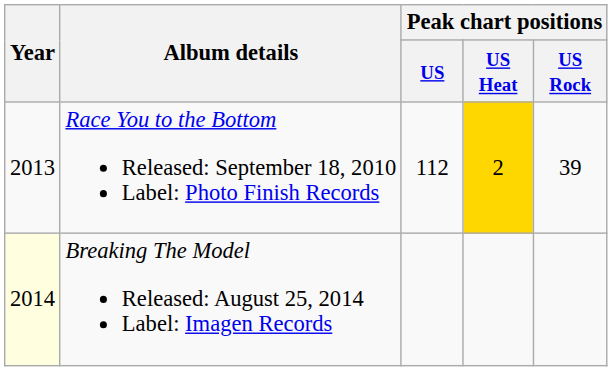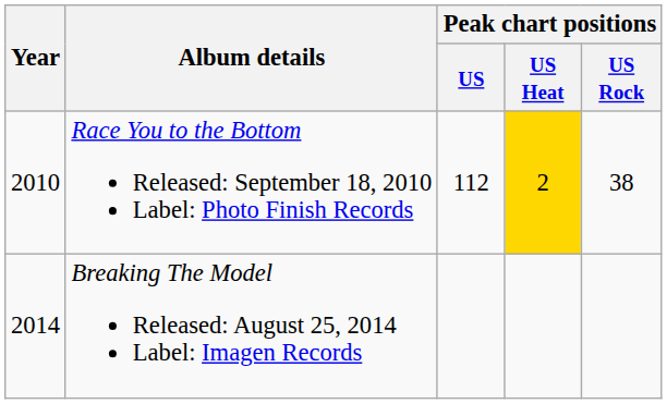row 3 | Year: 2013 -> 2010
row 3 | Peak chart positions / US Rock: 39 -> 38
row 4 | Year: lightyellow background -> no background
